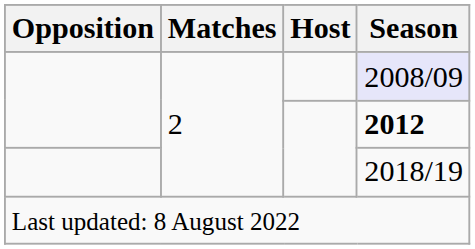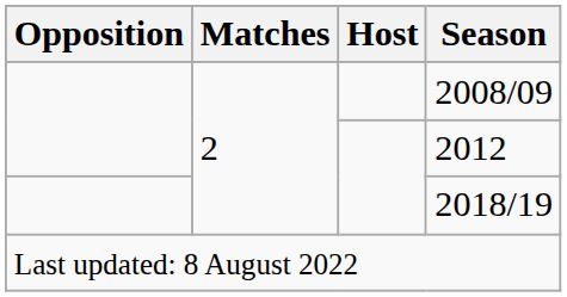2008/09 | Season: lavender background -> no background
2012 | Season: bold -> normal
